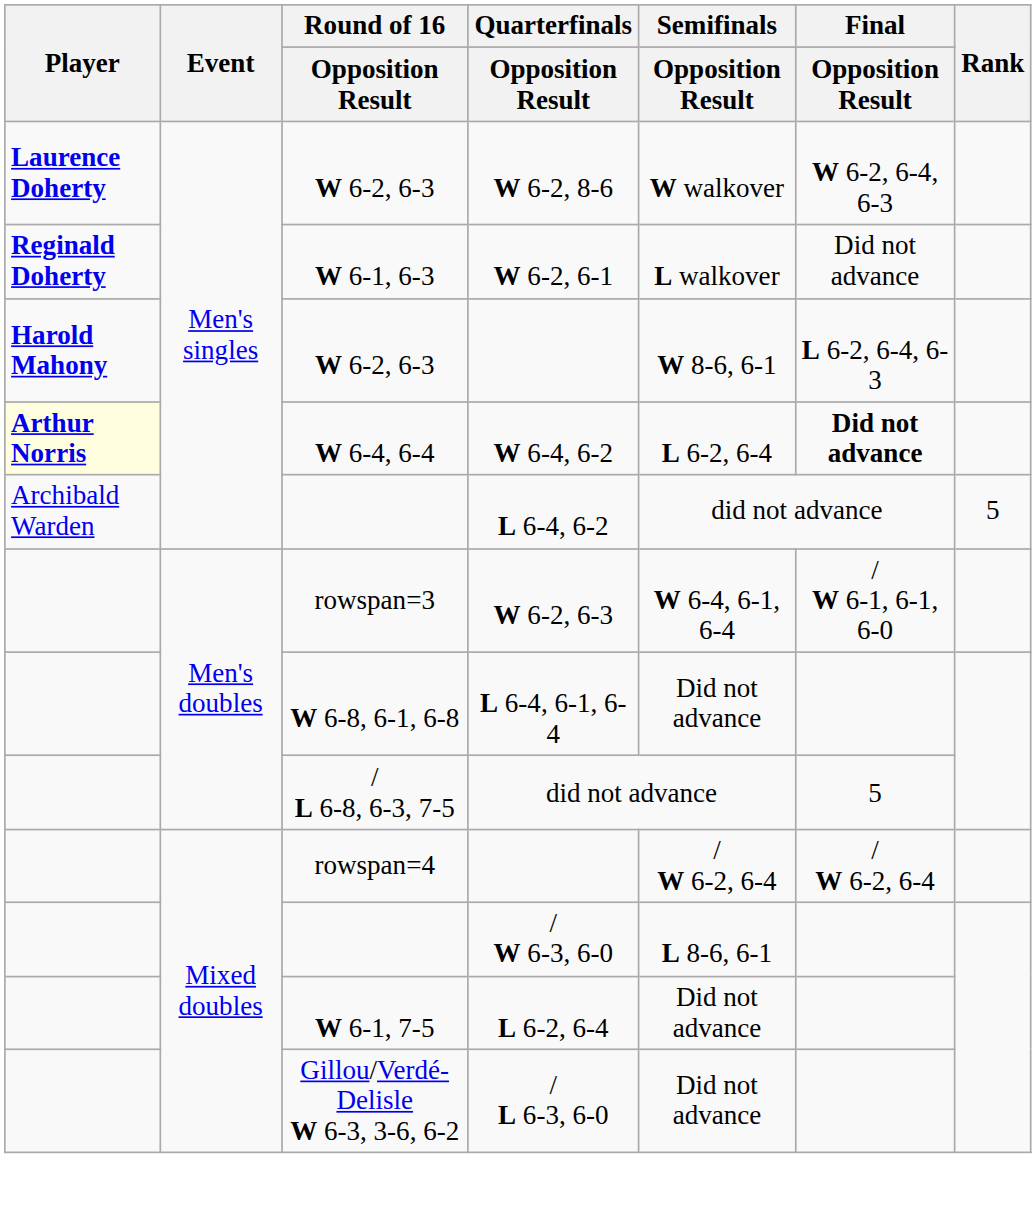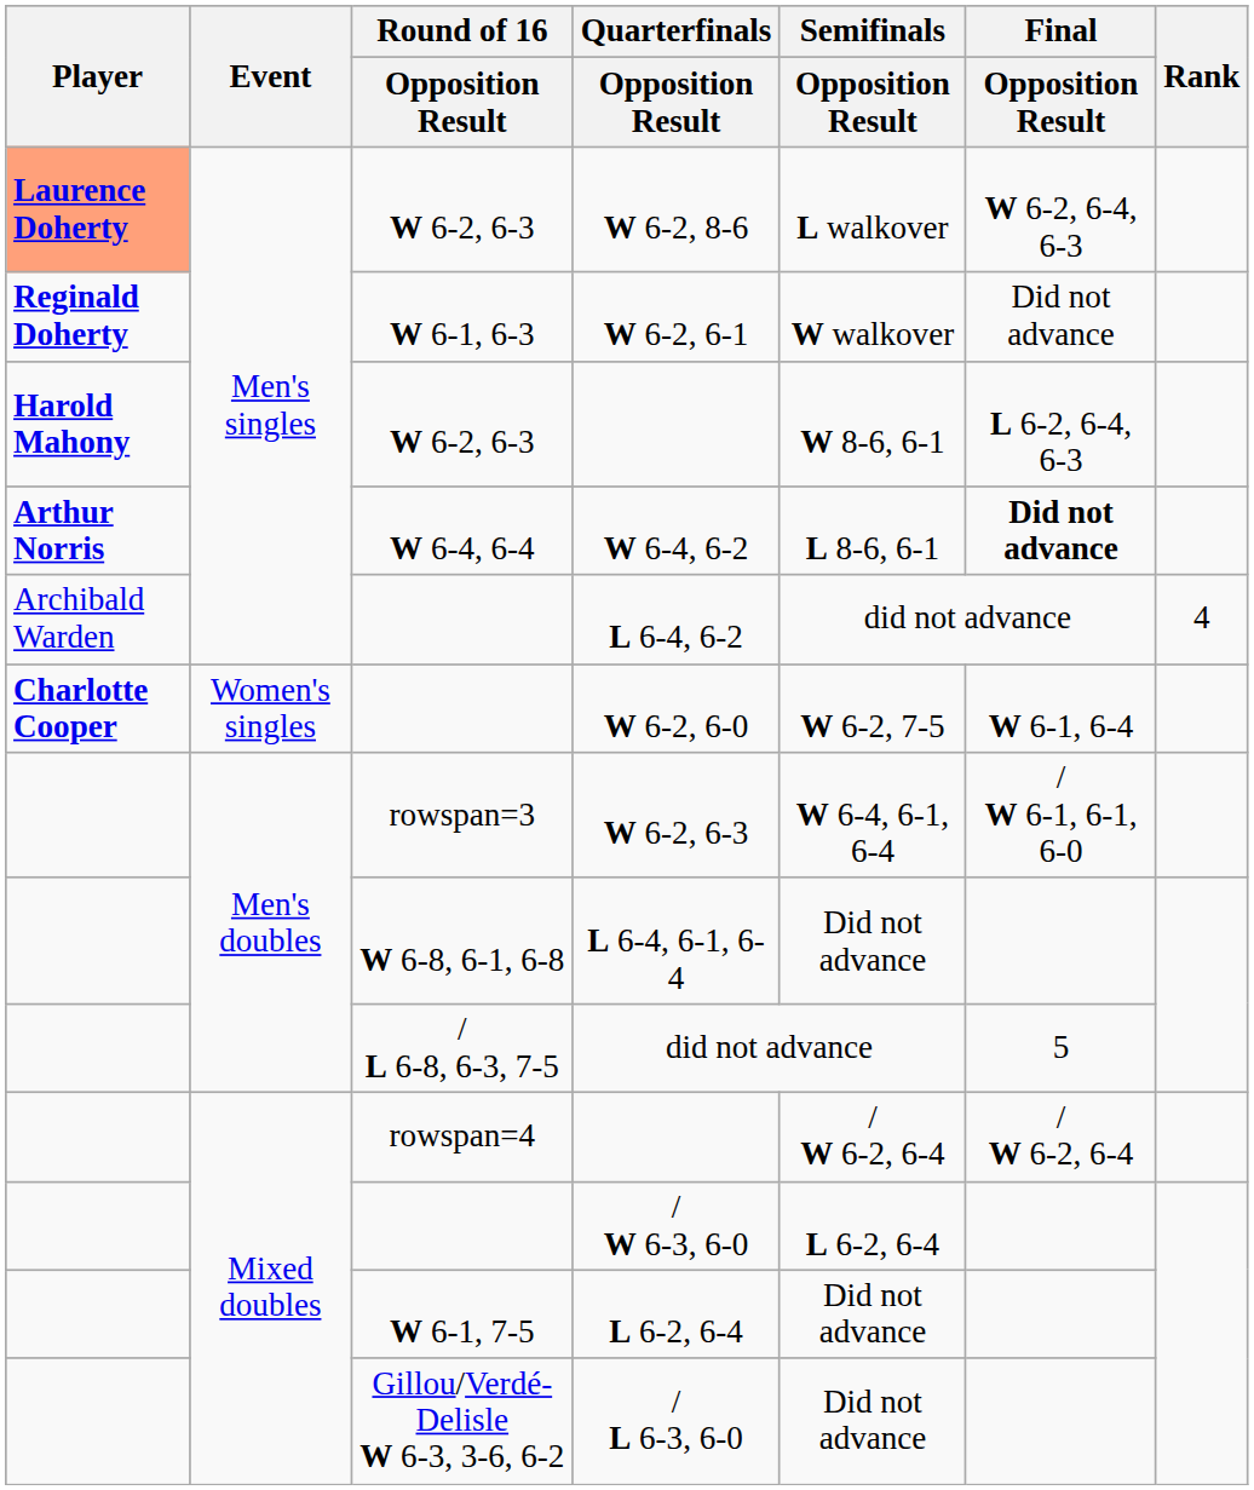W 6-2, 8-6 | Player: no background -> lightsalmon background
W 6-2, 8-6 | Semifinals / Opposition Result: W walkover -> L walkover
W 6-2, 6-1 | Semifinals / Opposition Result: L walkover -> W walkover
W 6-4, 6-2 | Player: lightyellow background -> no background
W 6-4, 6-2 | Semifinals / Opposition Result: L 6-2, 6-4 -> L 8-6, 6-1
L 6-4, 6-2 | Rank: 5 -> 4
+ row: Charlotte Cooper | Women's singles | W 6-2, 6-0 | W 6-2, 7-5 | W 6-1, 6-4
/ W 6-3, 6-0 | Semifinals / Opposition Result: L 8-6, 6-1 -> L 6-2, 6-4
